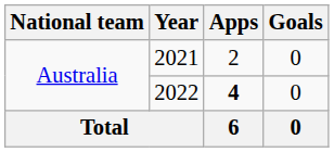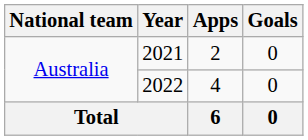2022 | Apps: bold -> normal
